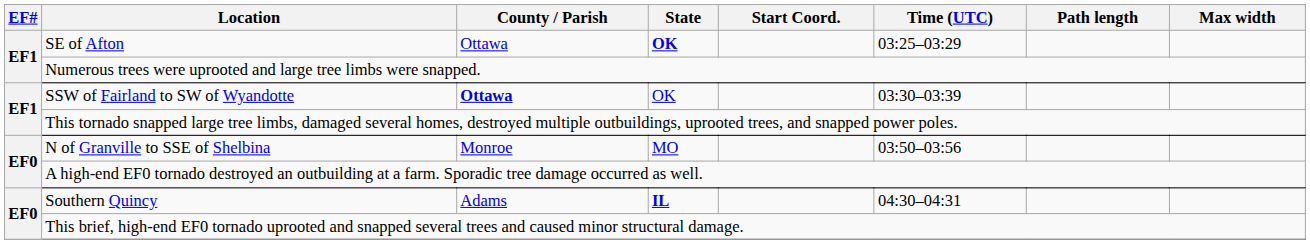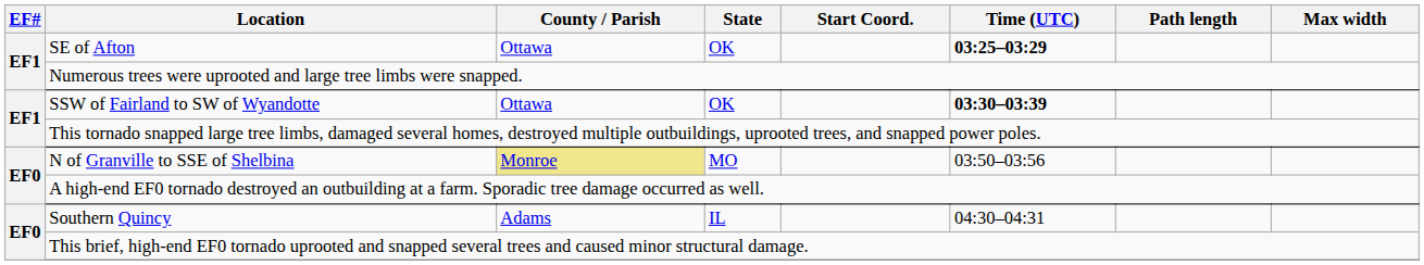SE of Afton | State: bold -> normal
SE of Afton | Time (UTC): normal -> bold
SSW of Fairland to SW of Wyandotte | County / Parish: bold -> normal
SSW of Fairland to SW of Wyandotte | Time (UTC): normal -> bold
N of Granville to SSE of Shelbina | County / Parish: no background -> khaki background
Southern Quincy | State: bold -> normal
